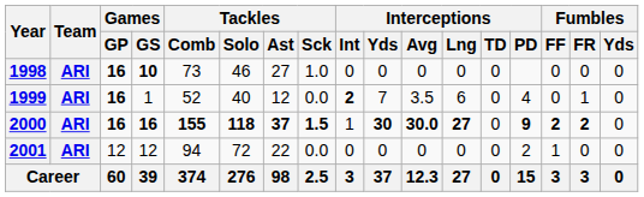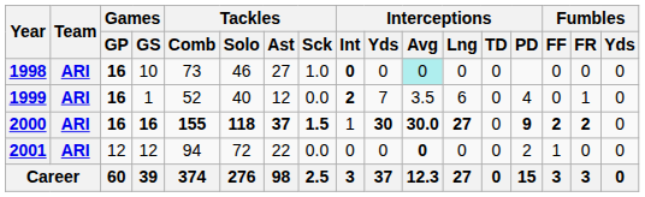1998 | Games / GS: bold -> normal
1998 | Interceptions / Int: normal -> bold
1998 | Interceptions / Avg: no background -> paleturquoise background
2001 | Interceptions / Avg: normal -> bold
